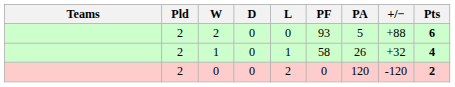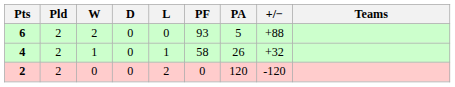columns swapped: Teams <-> Pts
